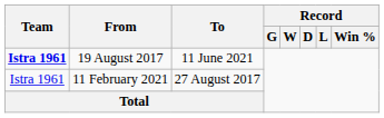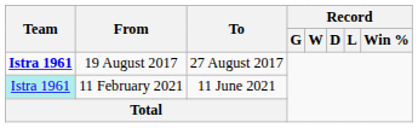19 August 2017 | To: 11 June 2021 -> 27 August 2017
11 February 2021 | Team: no background -> paleturquoise background
11 February 2021 | To: 27 August 2017 -> 11 June 2021
